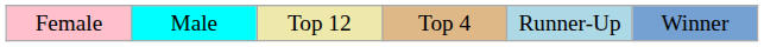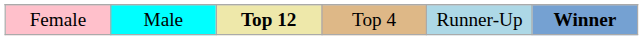Female | column 3: normal -> bold
Female | column 6: normal -> bold
